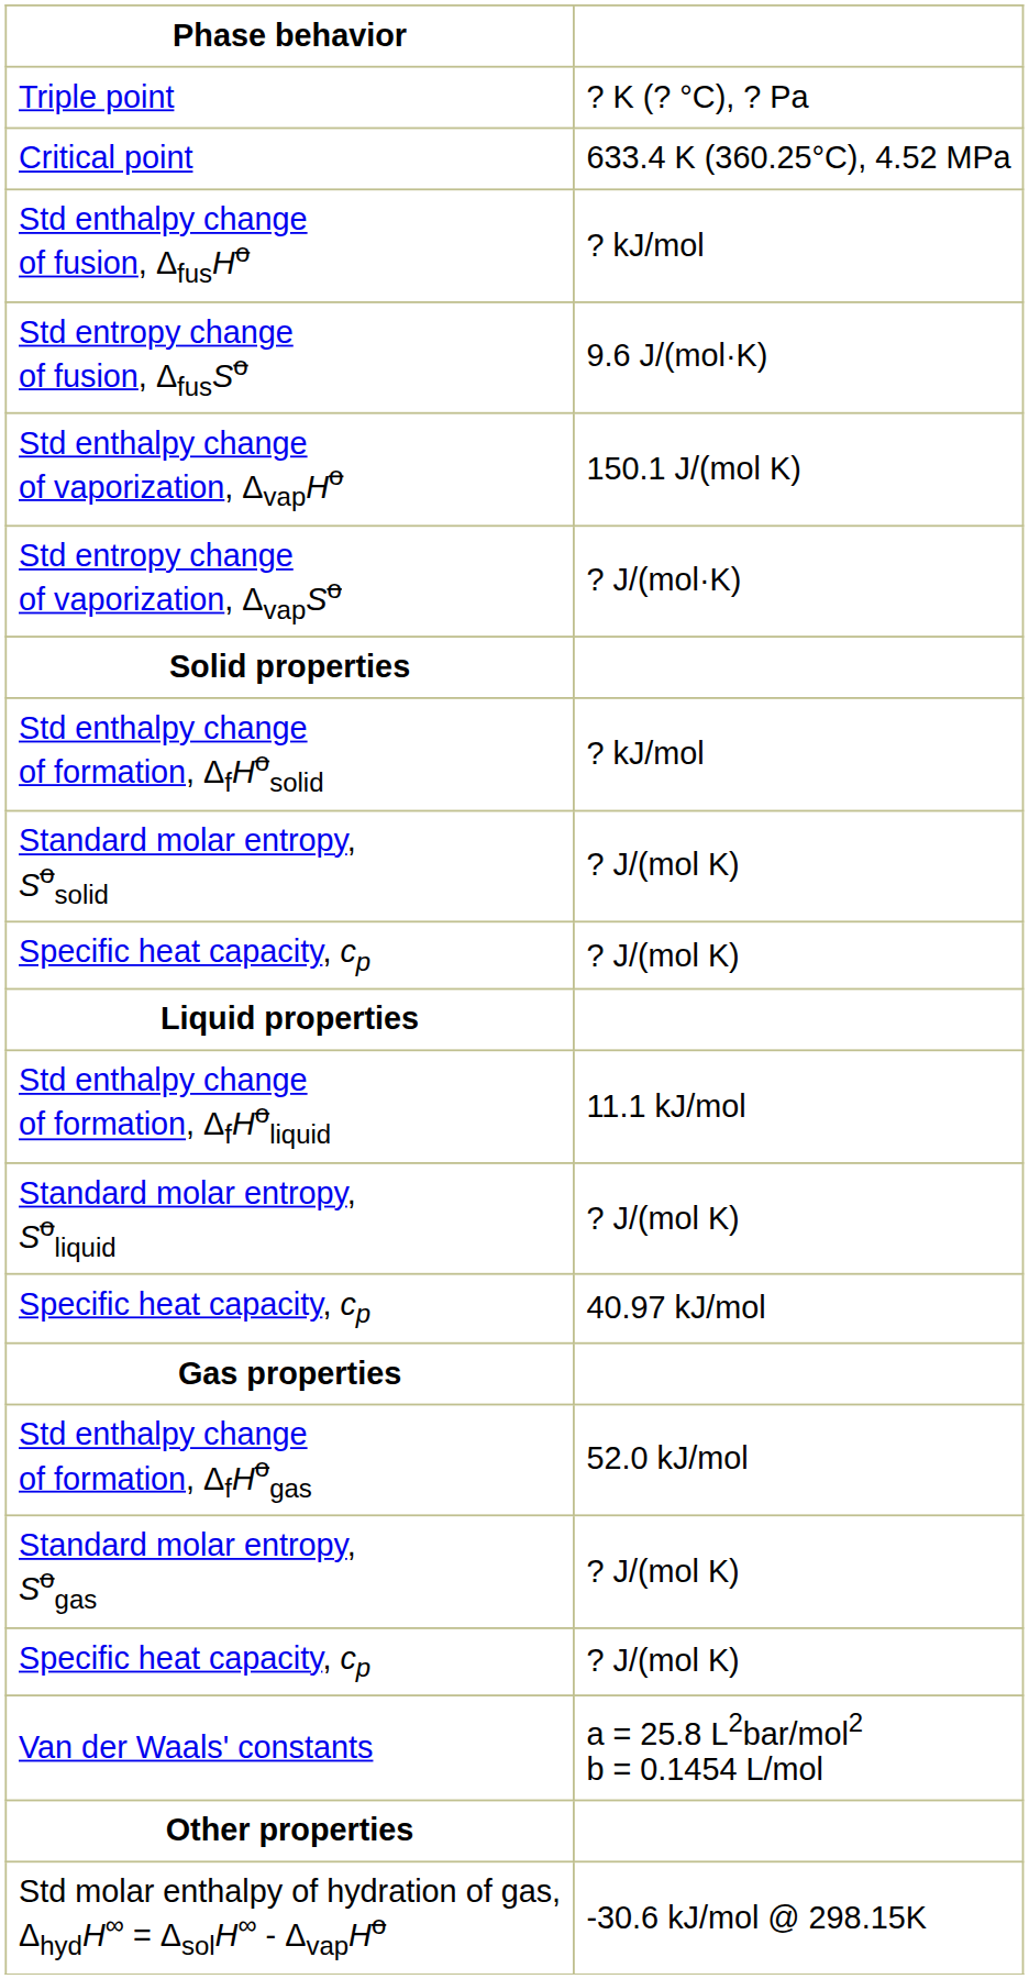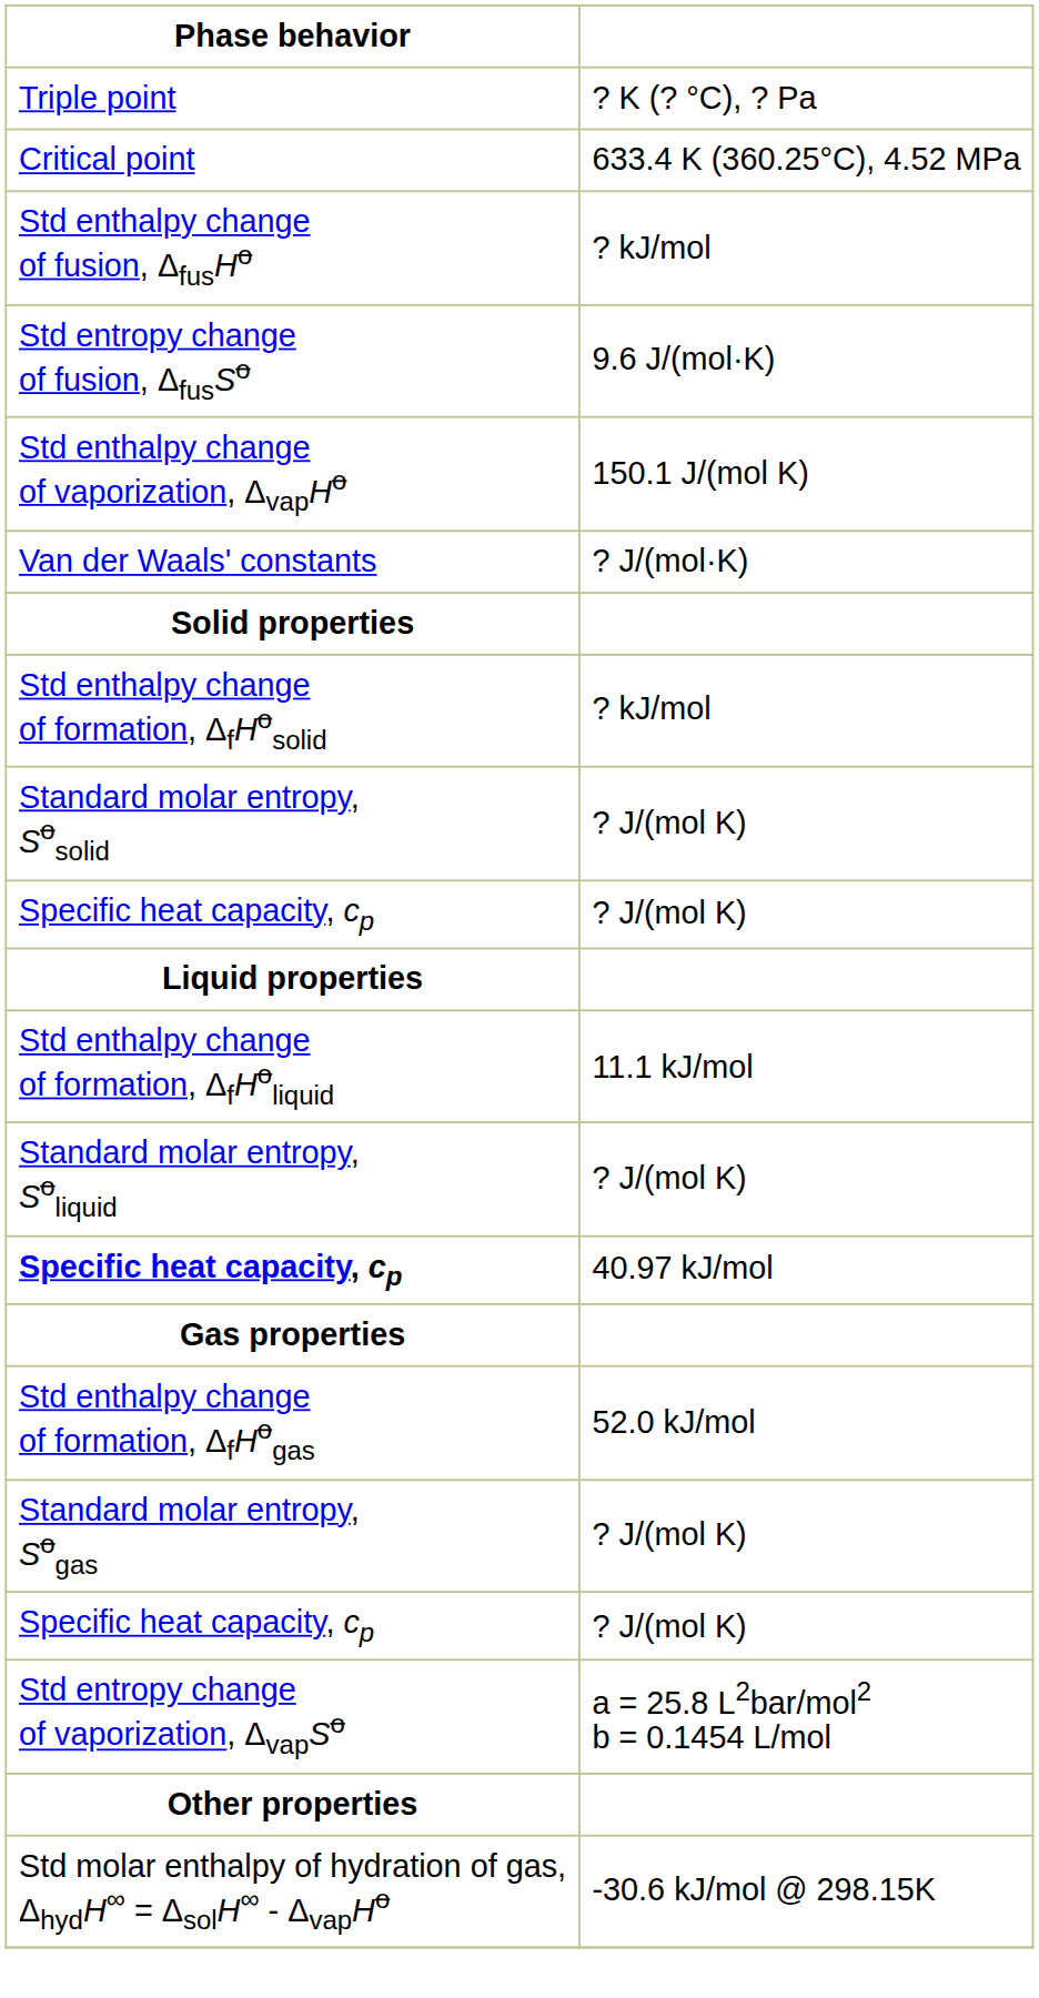row 7 | Phase behavior: Std entropy change of vaporization, ΔvapSo -> Van der Waals' constants
row 15 | Phase behavior: normal -> bold
row 20 | Phase behavior: Van der Waals' constants -> Std entropy change of vaporization, ΔvapSo
